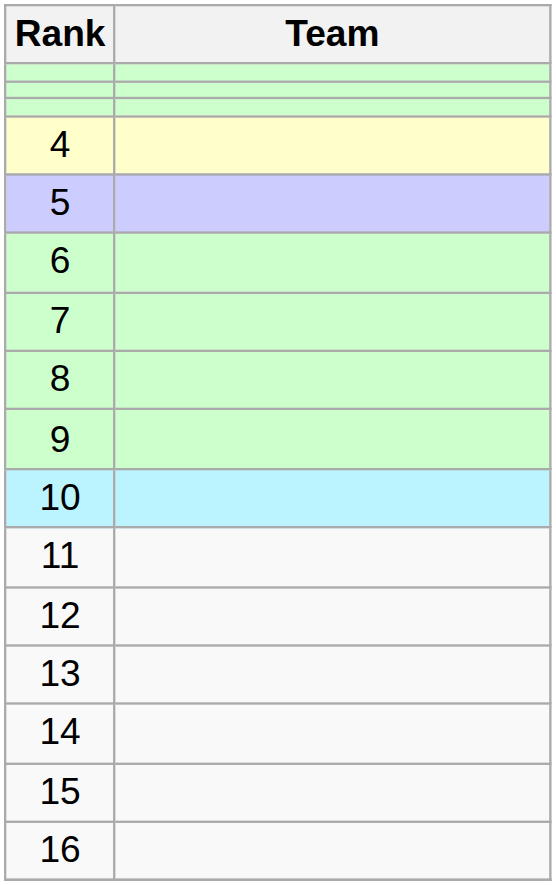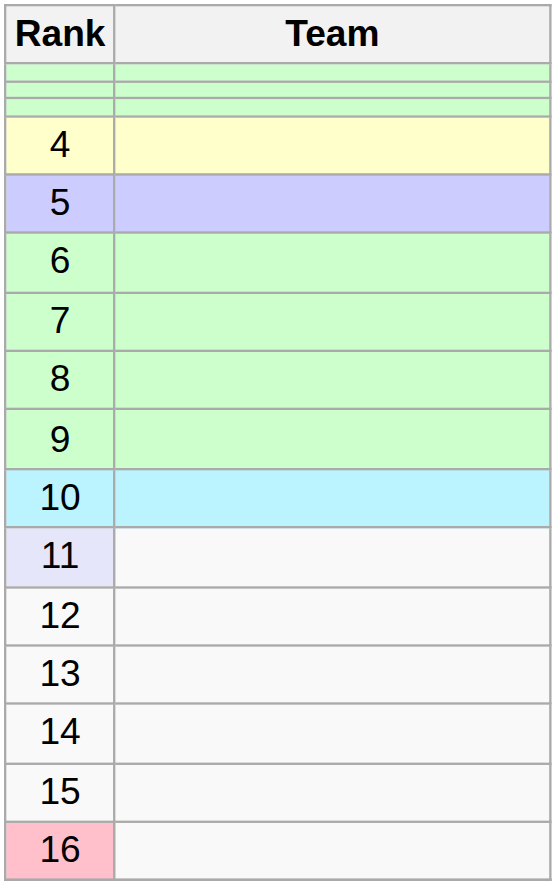row 12 | Rank: no background -> lavender background
row 17 | Rank: no background -> pink background
